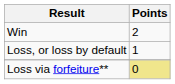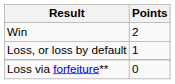Loss via forfeiture** | Points: khaki background -> no background
